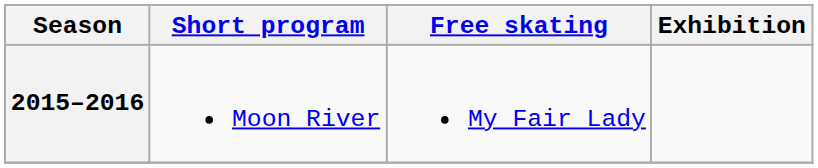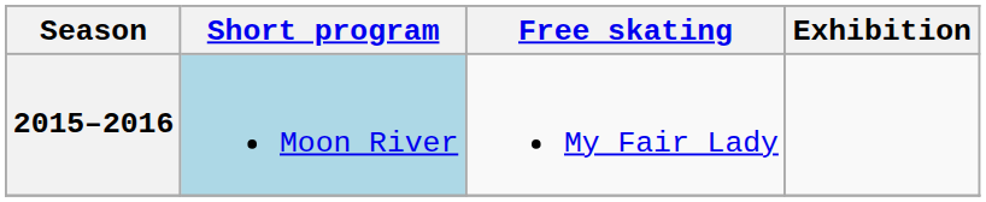2015–2016 | Short program: no background -> lightblue background
